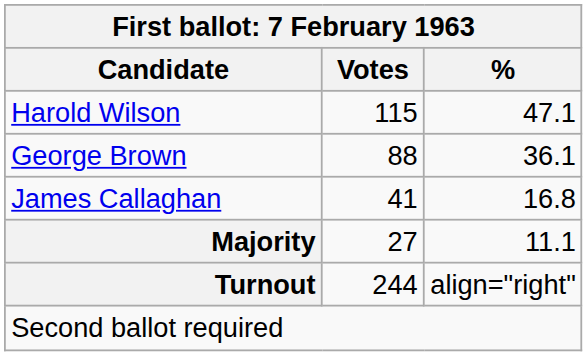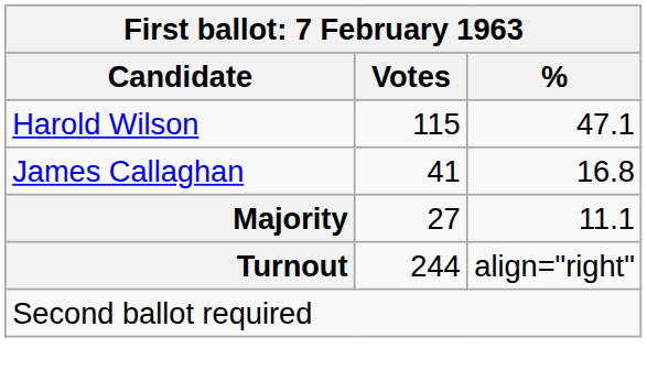- row: George Brown | 88 | 36.1
